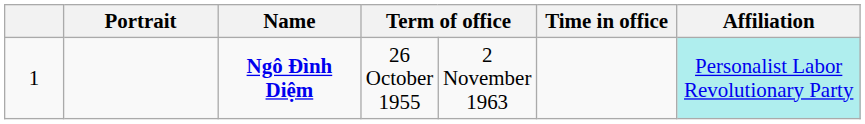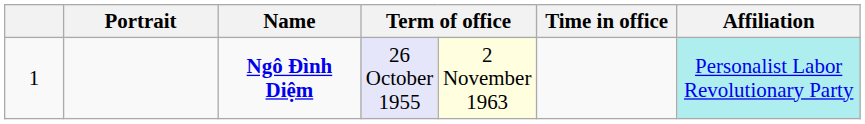Ngô Đình Diệm | column 4: no background -> lavender background
Ngô Đình Diệm | column 5: no background -> lightyellow background
